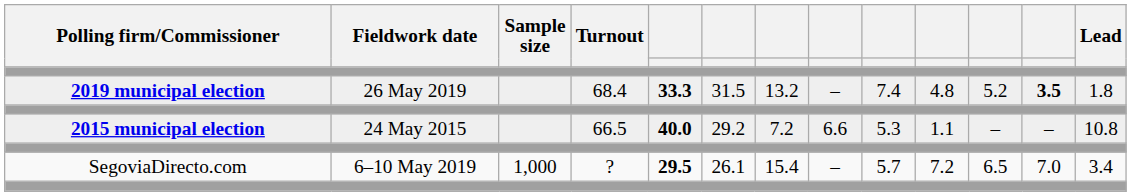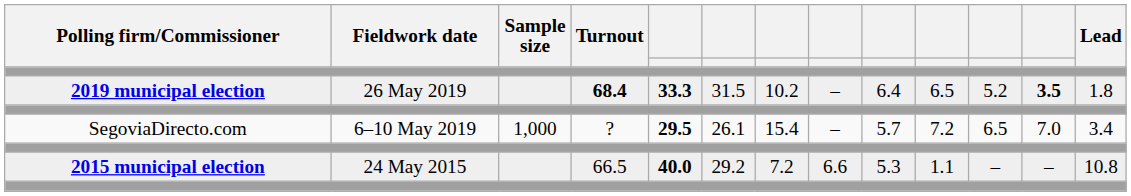2019 municipal election | Turnout: normal -> bold
2019 municipal election | column 7: 13.2 -> 10.2
2019 municipal election | column 9: 7.4 -> 6.4
2019 municipal election | column 10: 4.8 -> 6.5
rows swapped: SegoviaDirecto.com <-> 2015 municipal election
